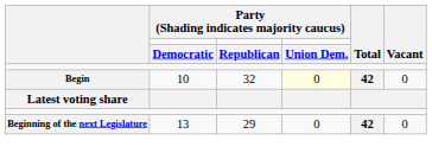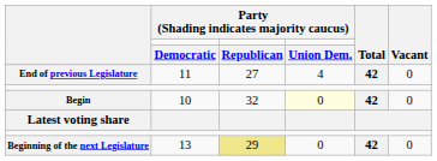+ row: End of previous Legislature | 11 | 27 | 4 | 42 | 0
Beginning of the next Legislature | column 3: no background -> khaki background
